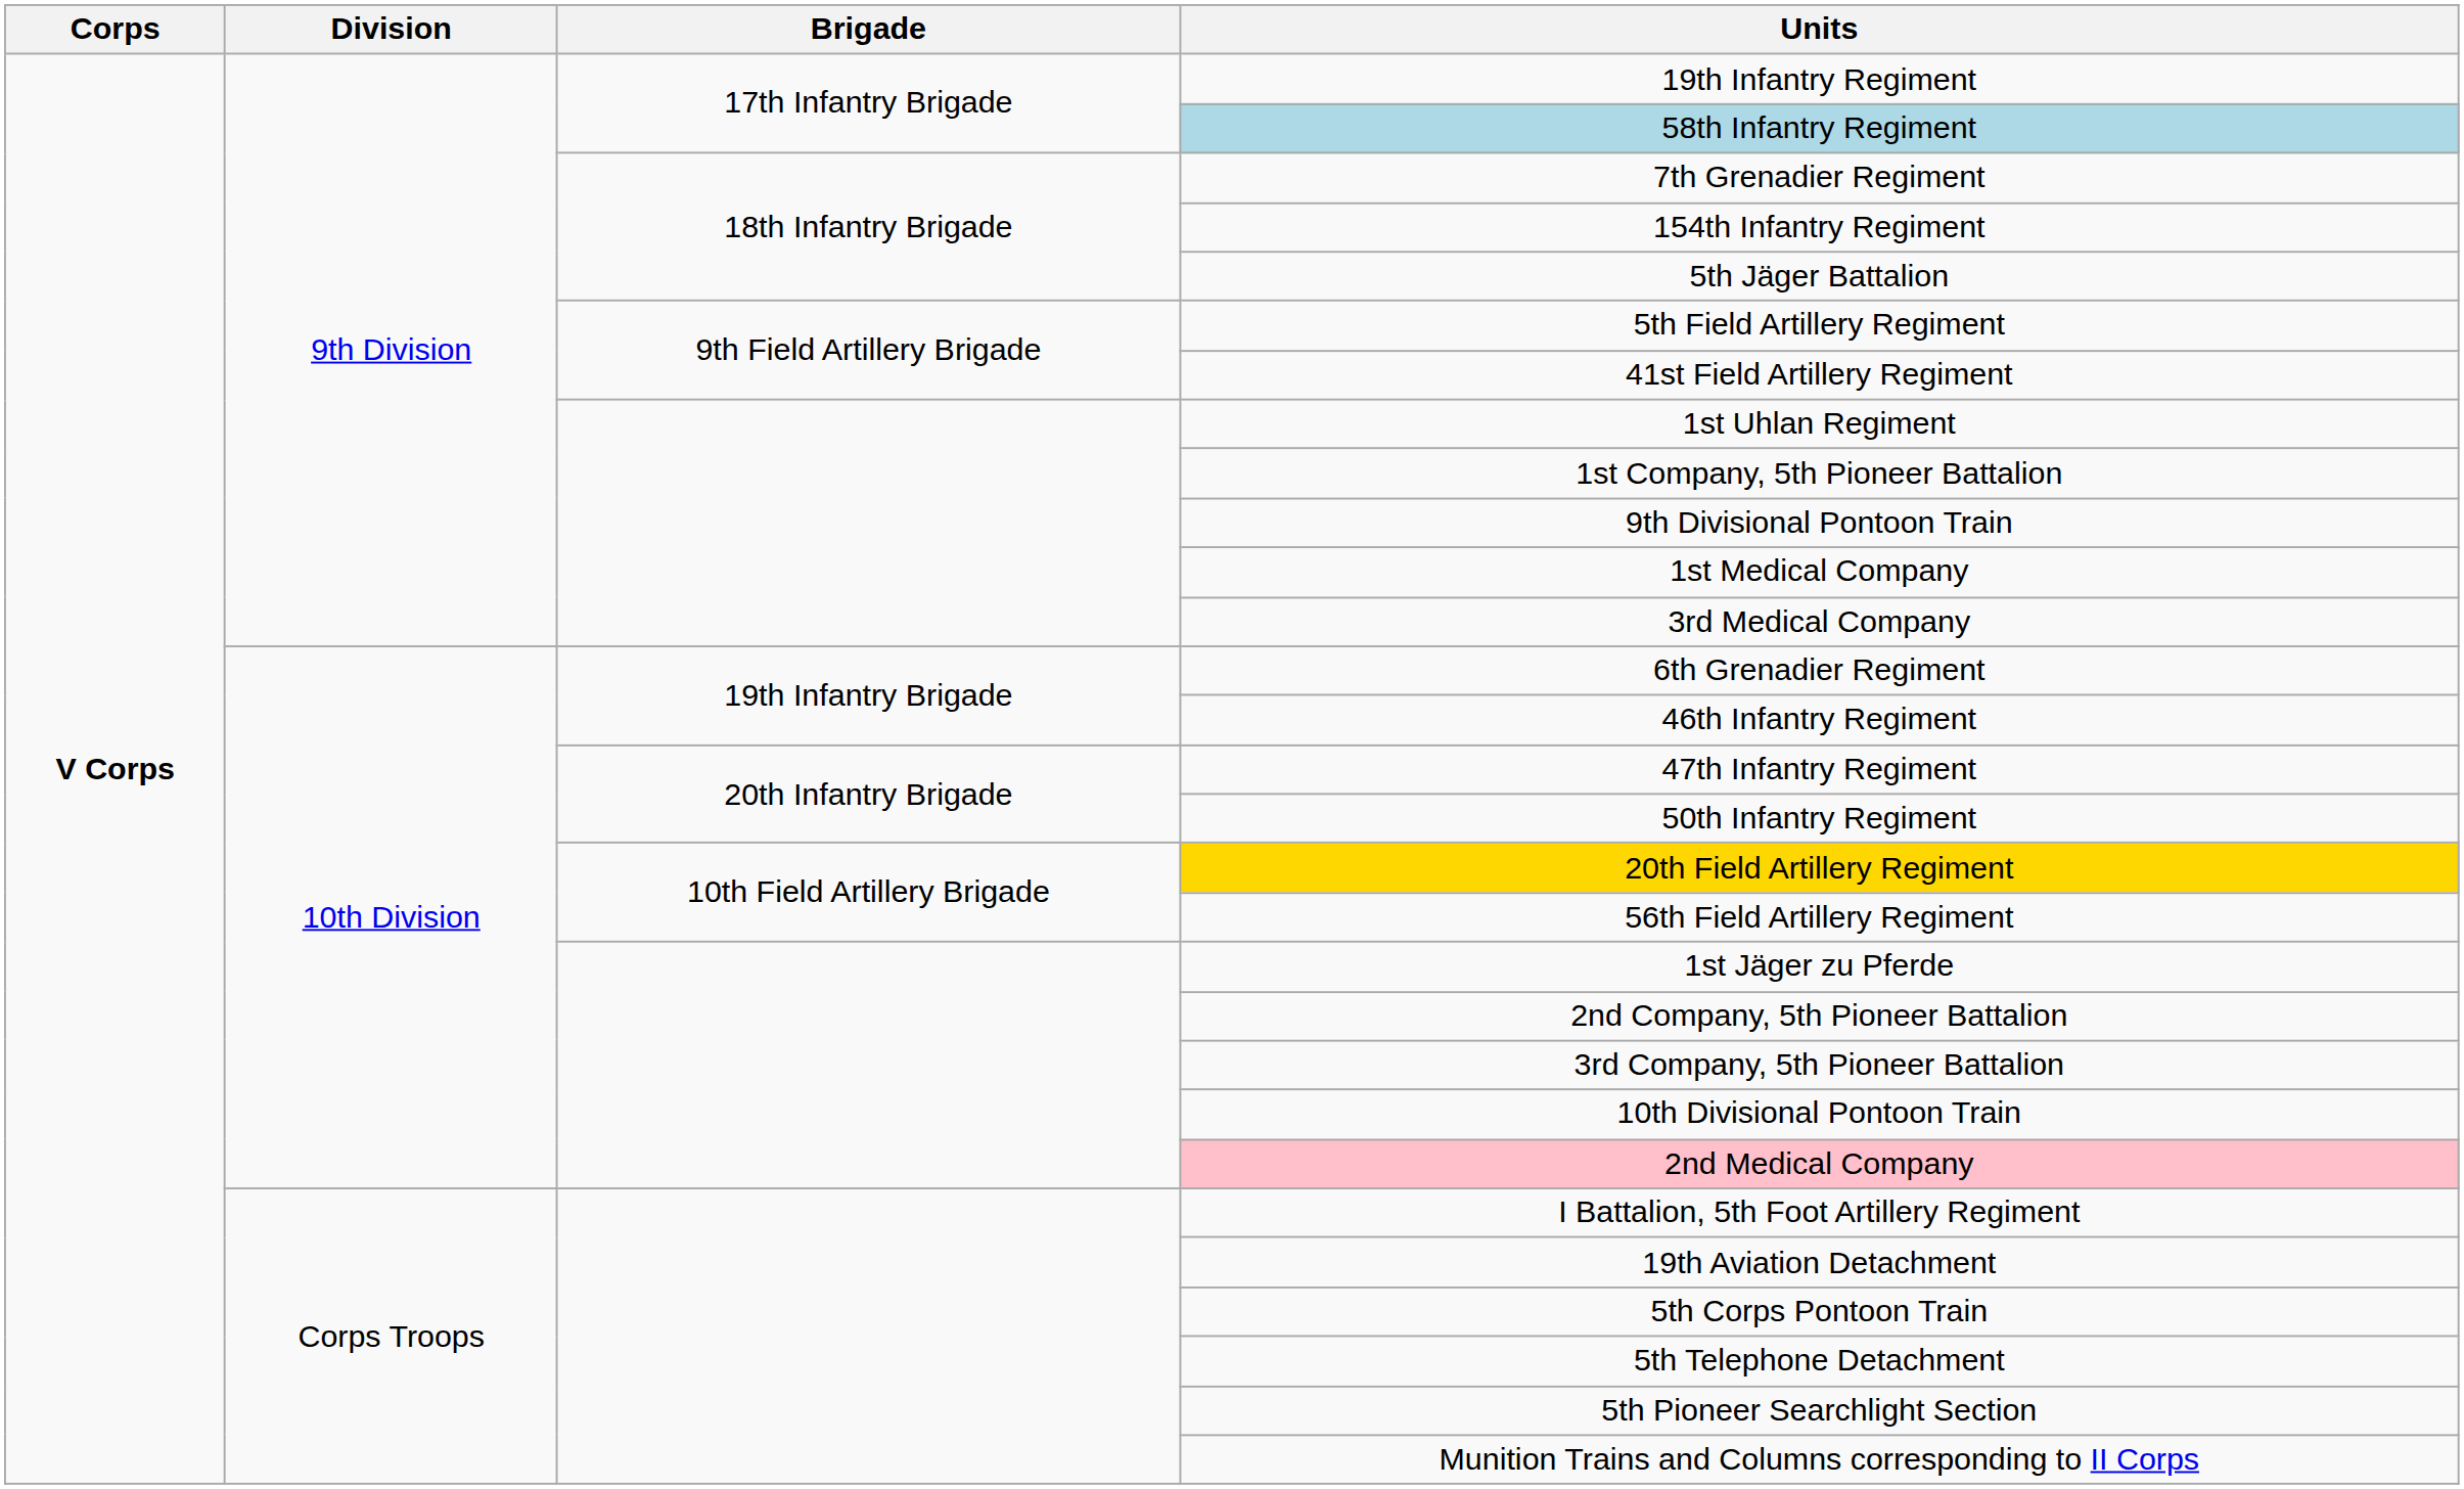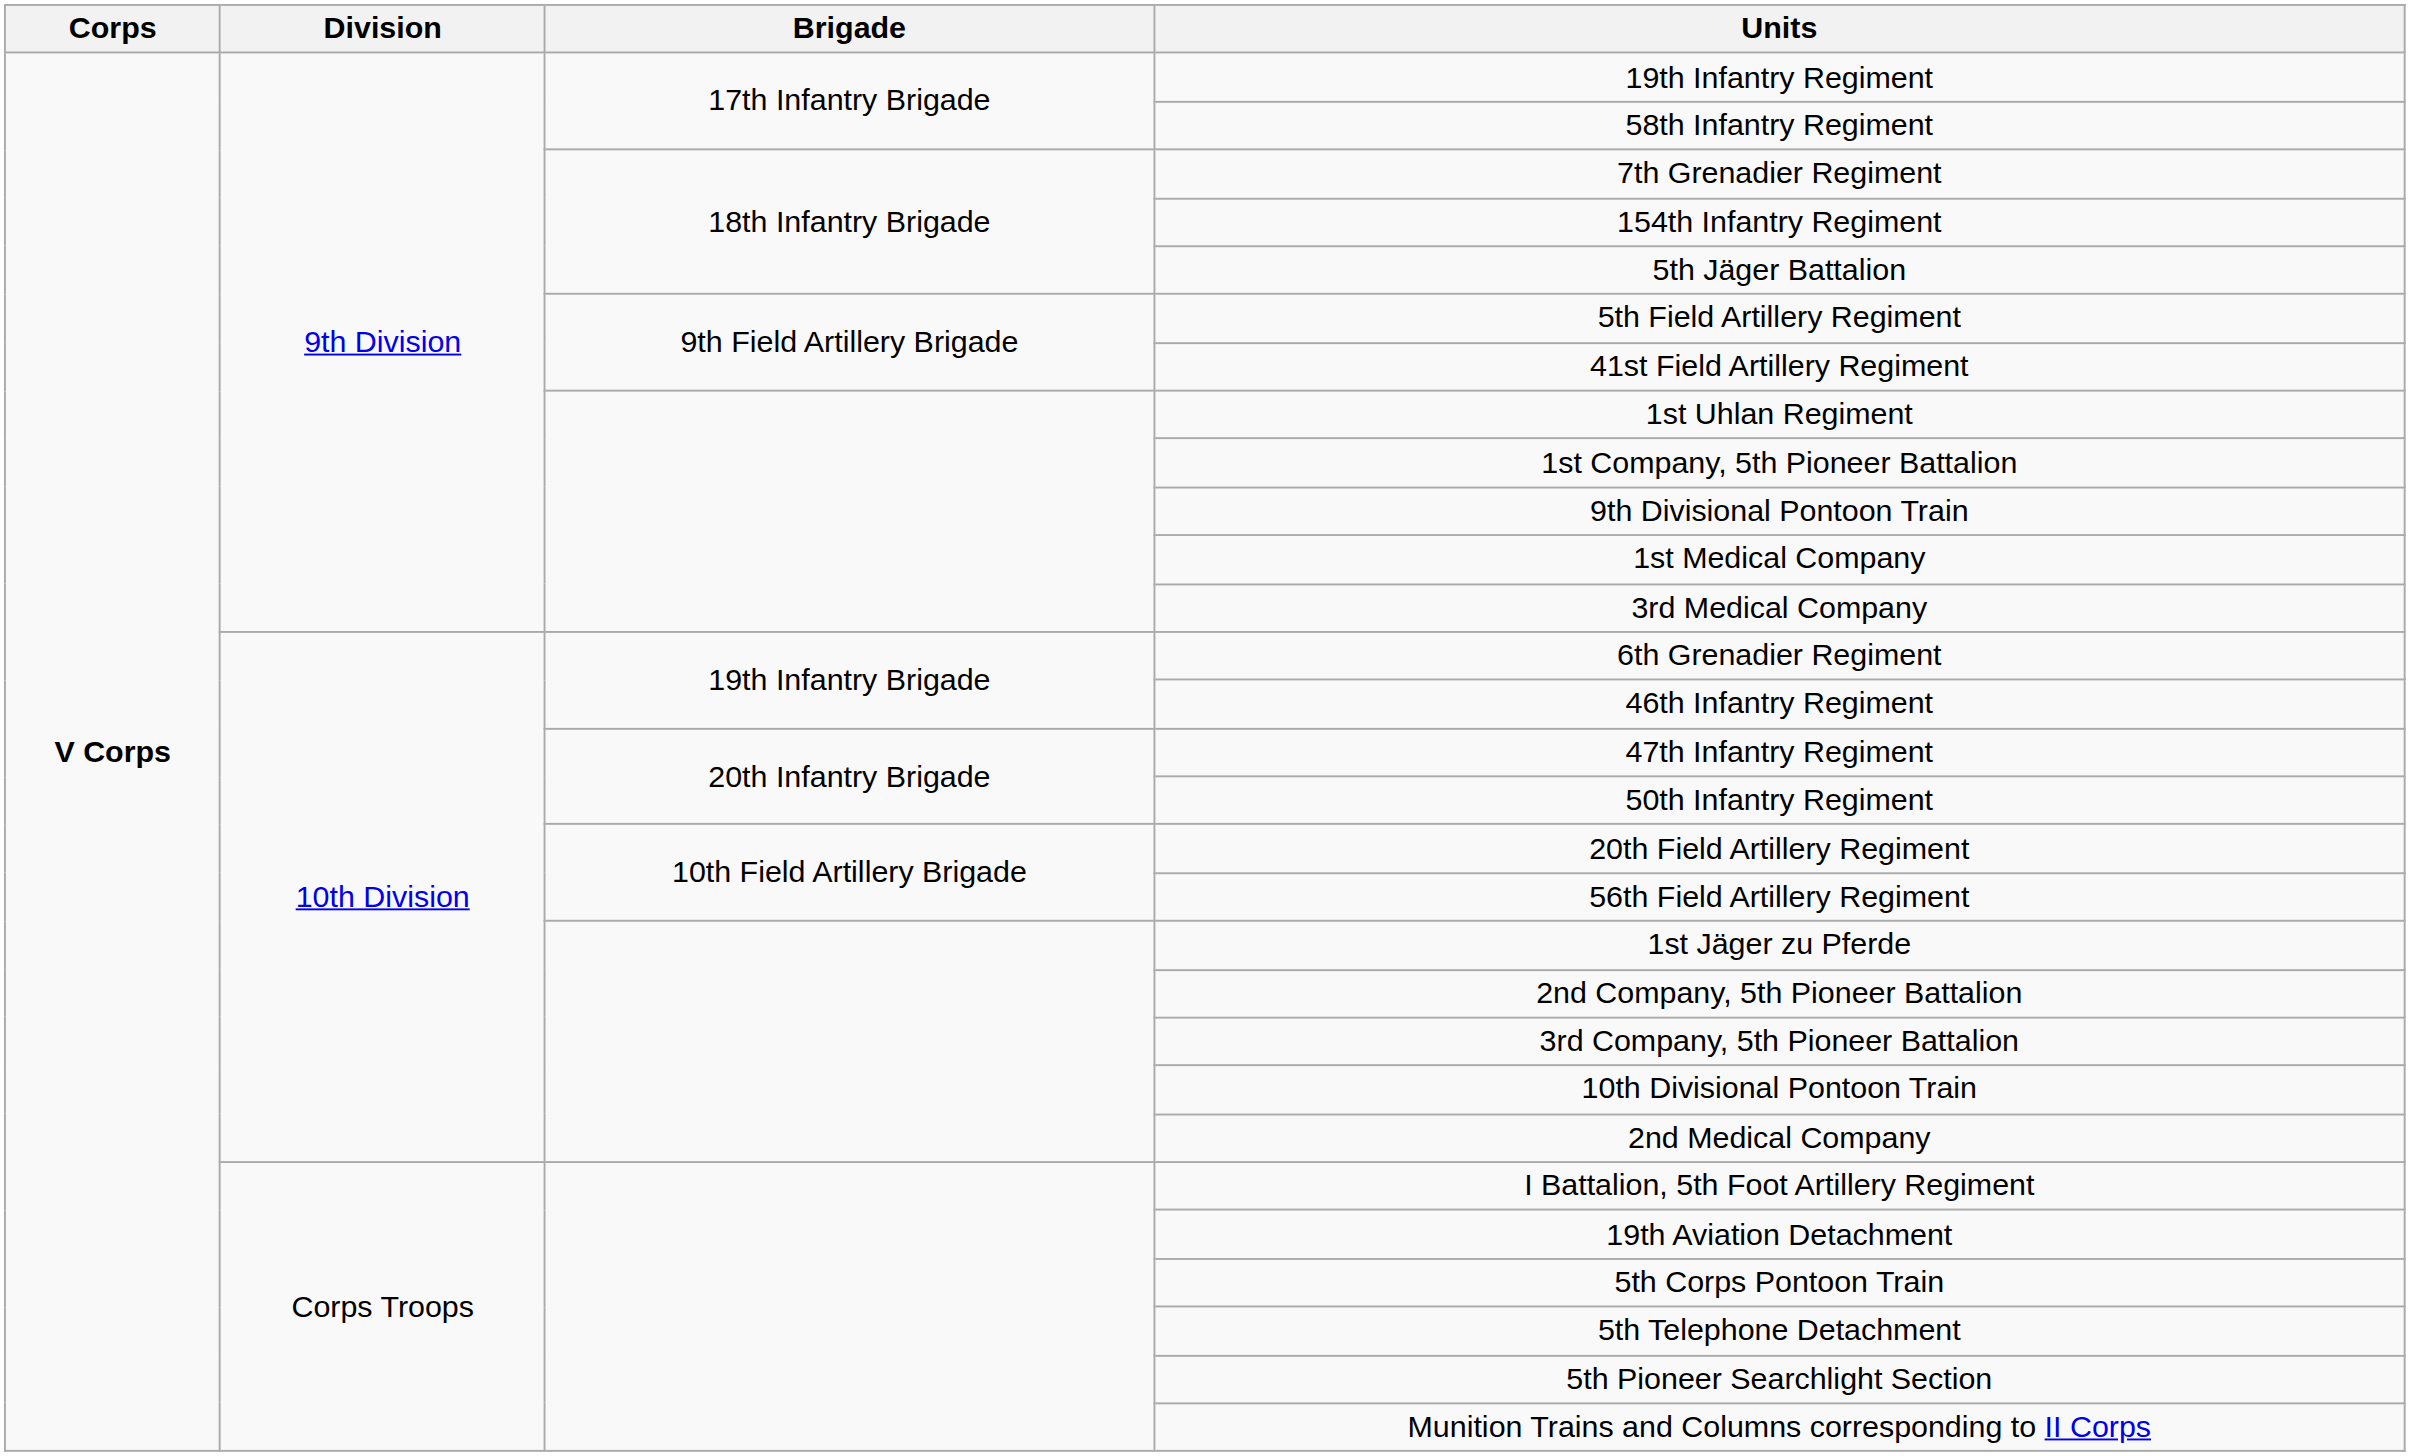58th Infantry Regiment | Units: lightblue background -> no background
20th Field Artillery Regiment | Units: gold background -> no background
2nd Medical Company | Units: pink background -> no background
